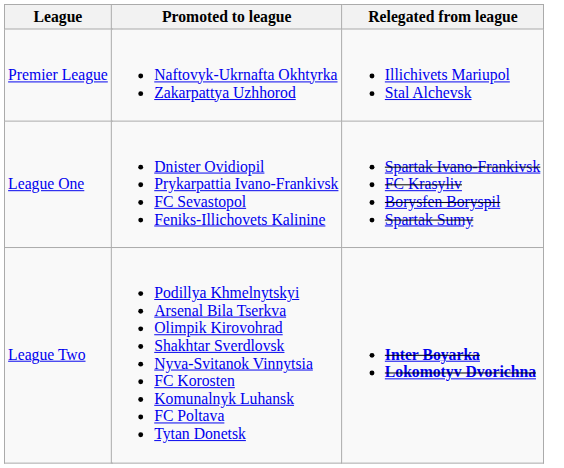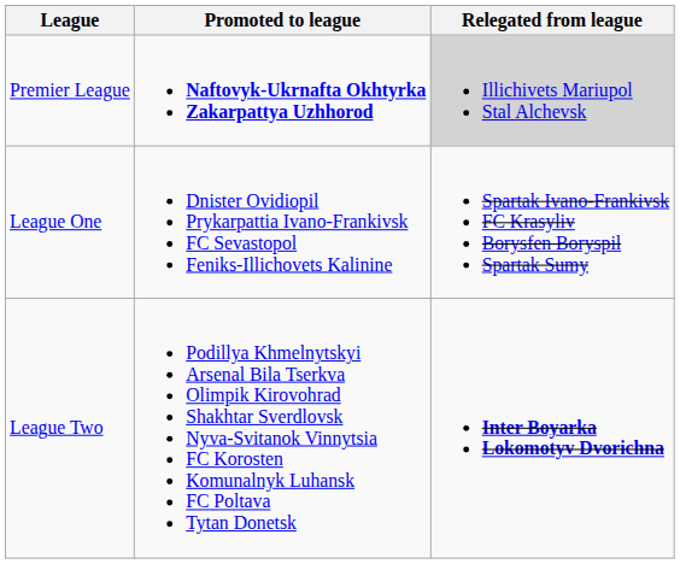Premier League | Promoted to league: normal -> bold
Premier League | Relegated from league: no background -> lightgrey background
